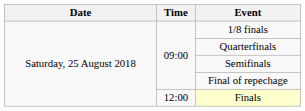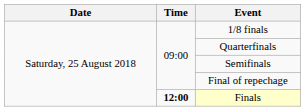Finals | Time: normal -> bold
